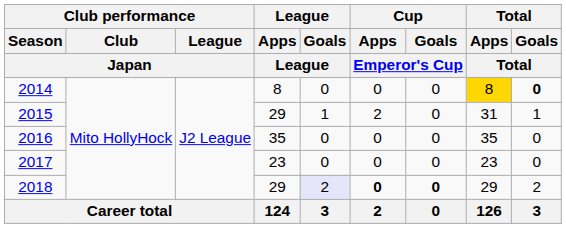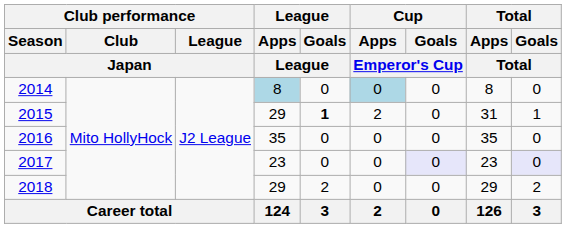2014 | League / Apps / League: no background -> lightblue background
2014 | Cup / Apps / Emperor's Cup: no background -> lightblue background
2014 | Total / Apps / Total: gold background -> no background
2014 | Total / Goals / Total: bold -> normal
2015 | League / Goals / League: normal -> bold
2017 | Cup / Goals / Emperor's Cup: no background -> lavender background
2017 | Total / Goals / Total: no background -> lavender background
2018 | League / Goals / League: lavender background -> no background
2018 | Cup / Apps / Emperor's Cup: bold -> normal
2018 | Cup / Goals / Emperor's Cup: bold -> normal
